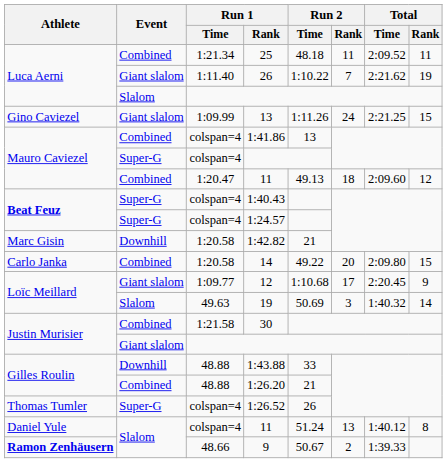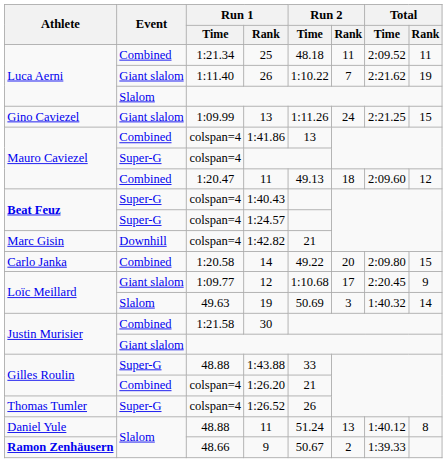1:42.82 | Run 1 / Time: 1:20.58 -> colspan=4
1:43.88 | Event: Downhill -> Super-G
1:26.20 | Run 1 / Time: 48.88 -> colspan=4
Daniel Yule / 11 | Run 1 / Time: colspan=4 -> 48.88
